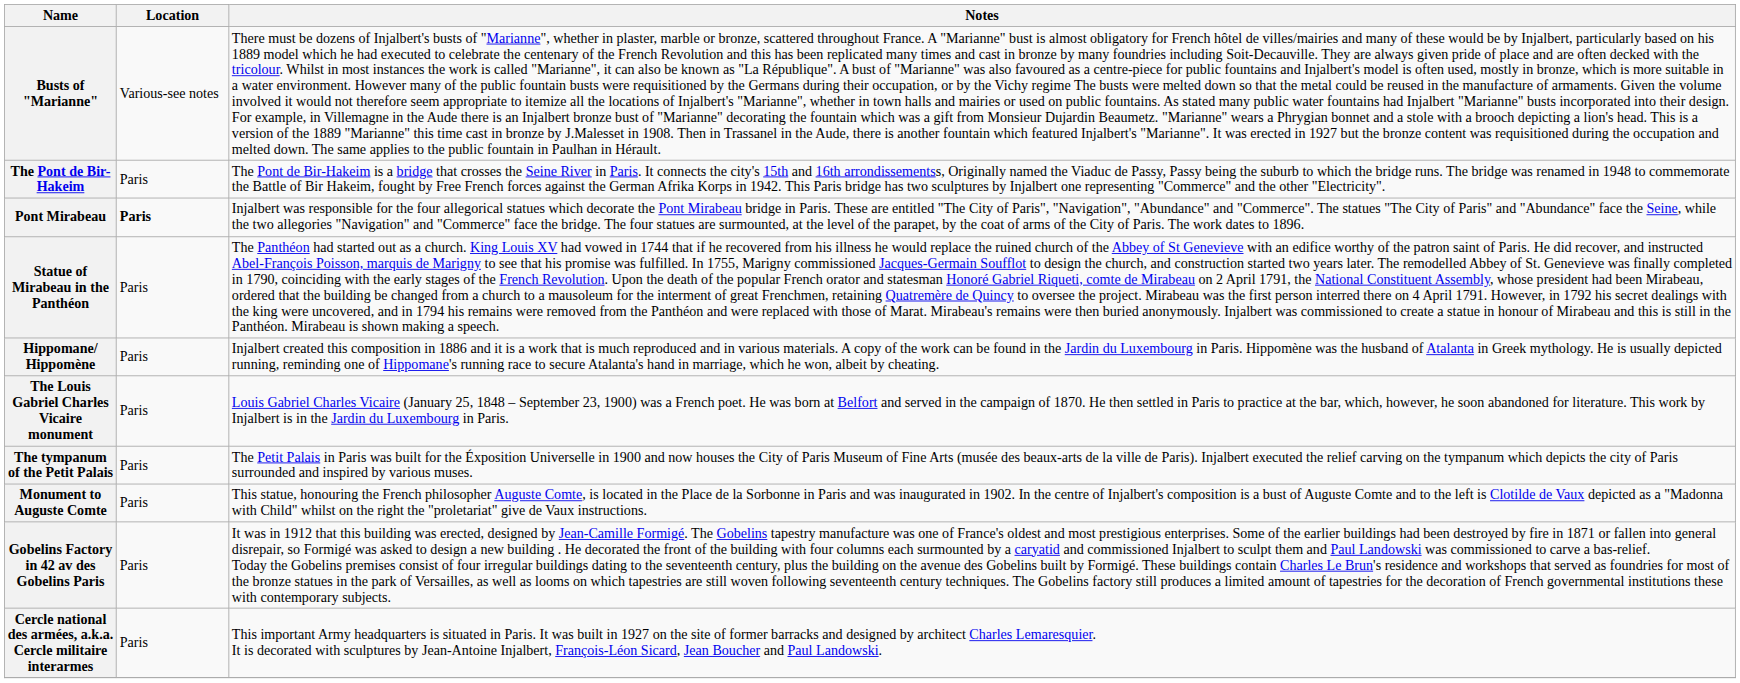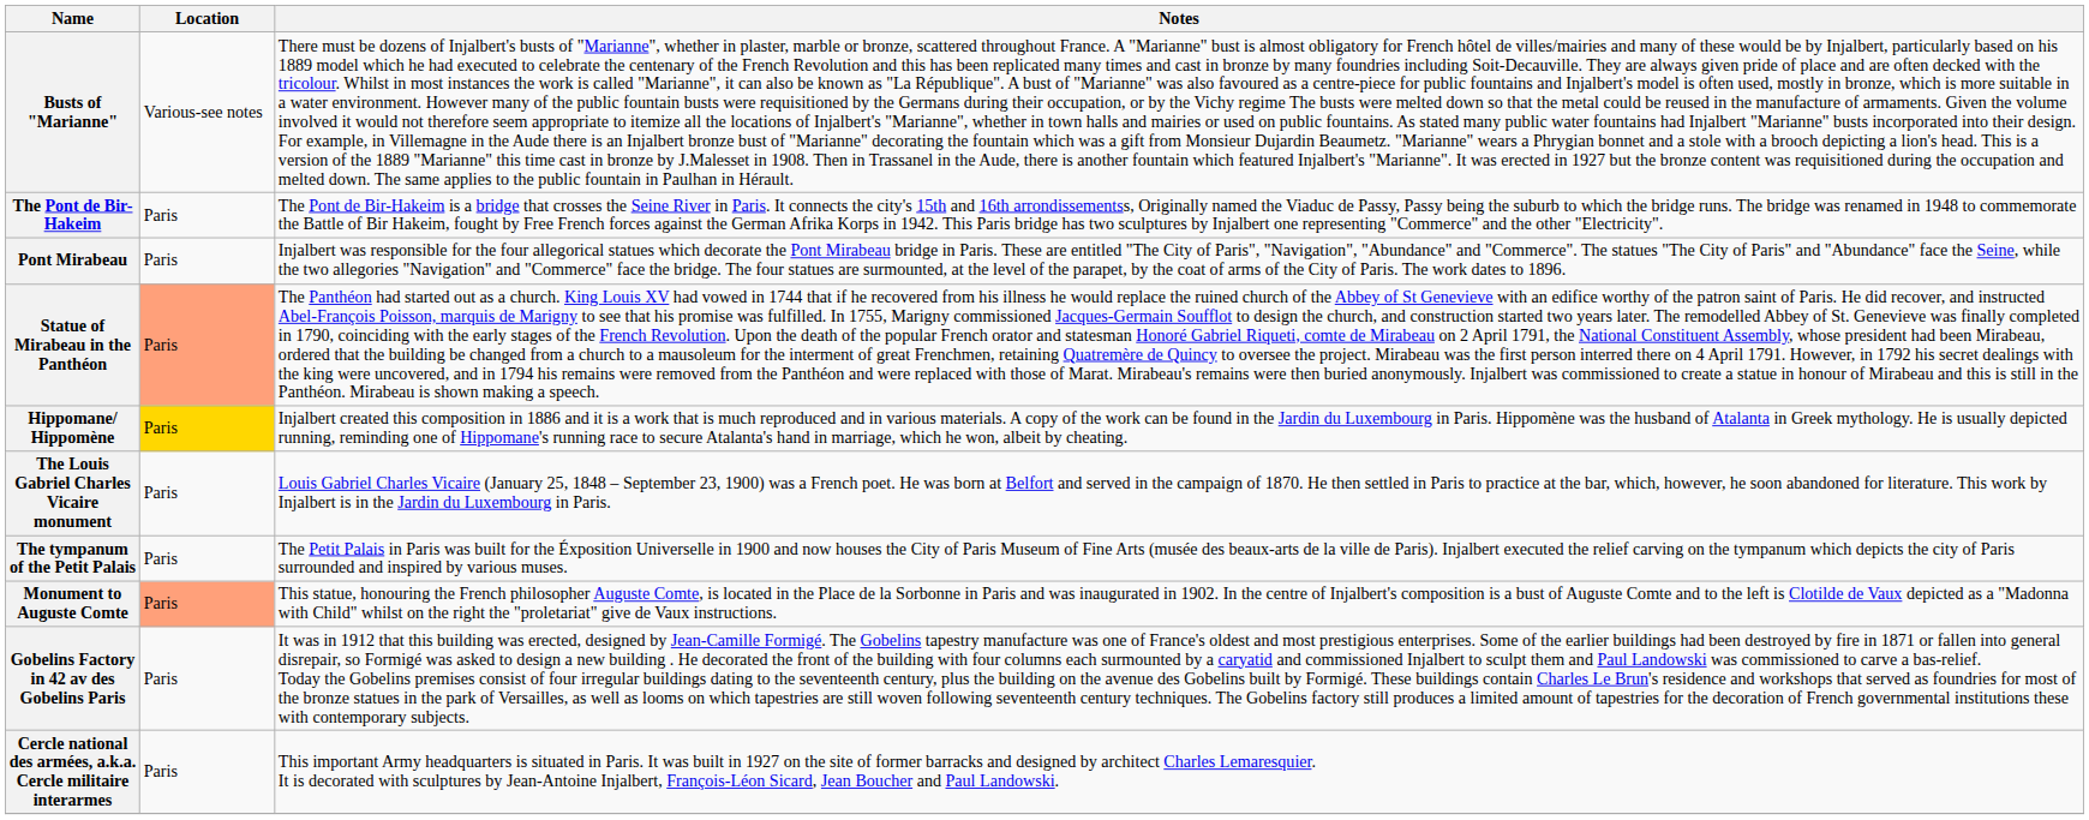Pont Mirabeau | Location: bold -> normal
Statue of Mirabeau in the Panthéon | Location: no background -> lightsalmon background
Hippomane/ Hippomène | Location: no background -> gold background
Monument to Auguste Comte | Location: no background -> lightsalmon background
